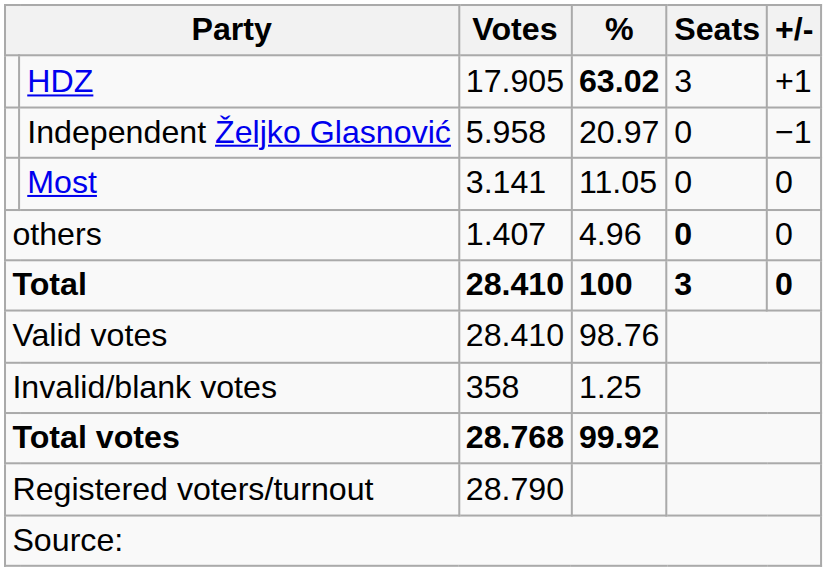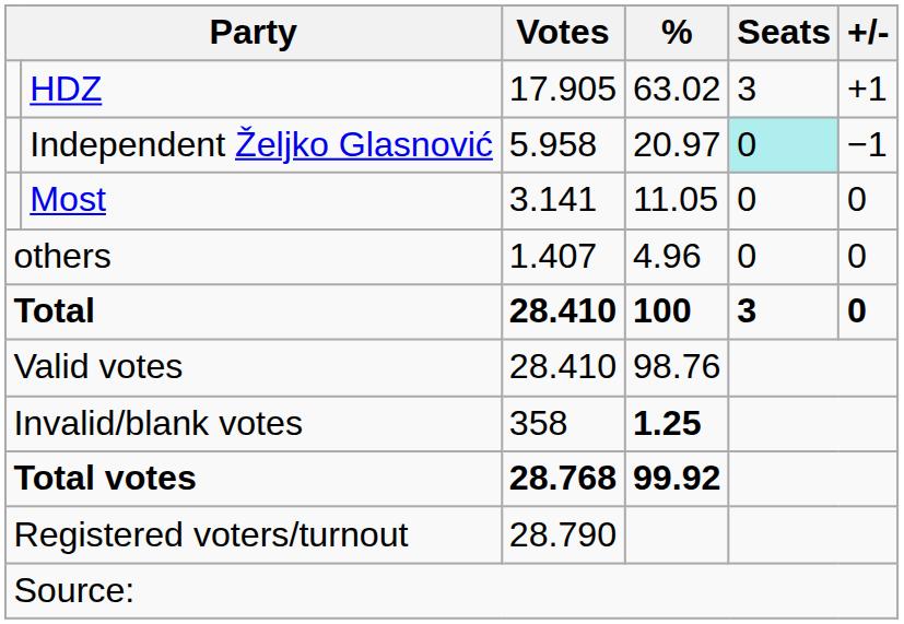HDZ | %: bold -> normal
Independent Željko Glasnović | Seats: no background -> paleturquoise background
others | Seats: bold -> normal
Invalid/blank votes | %: normal -> bold
